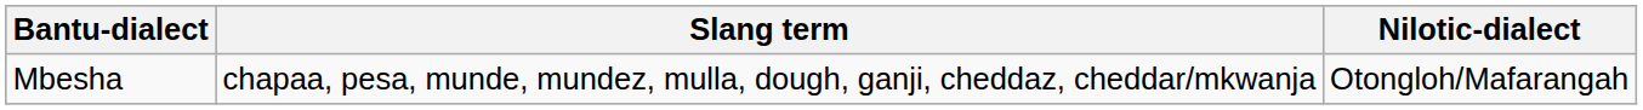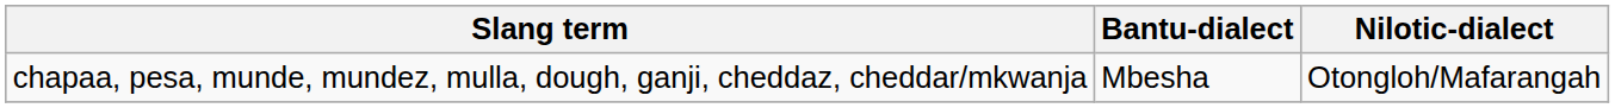columns swapped: Slang term <-> Bantu-dialect
